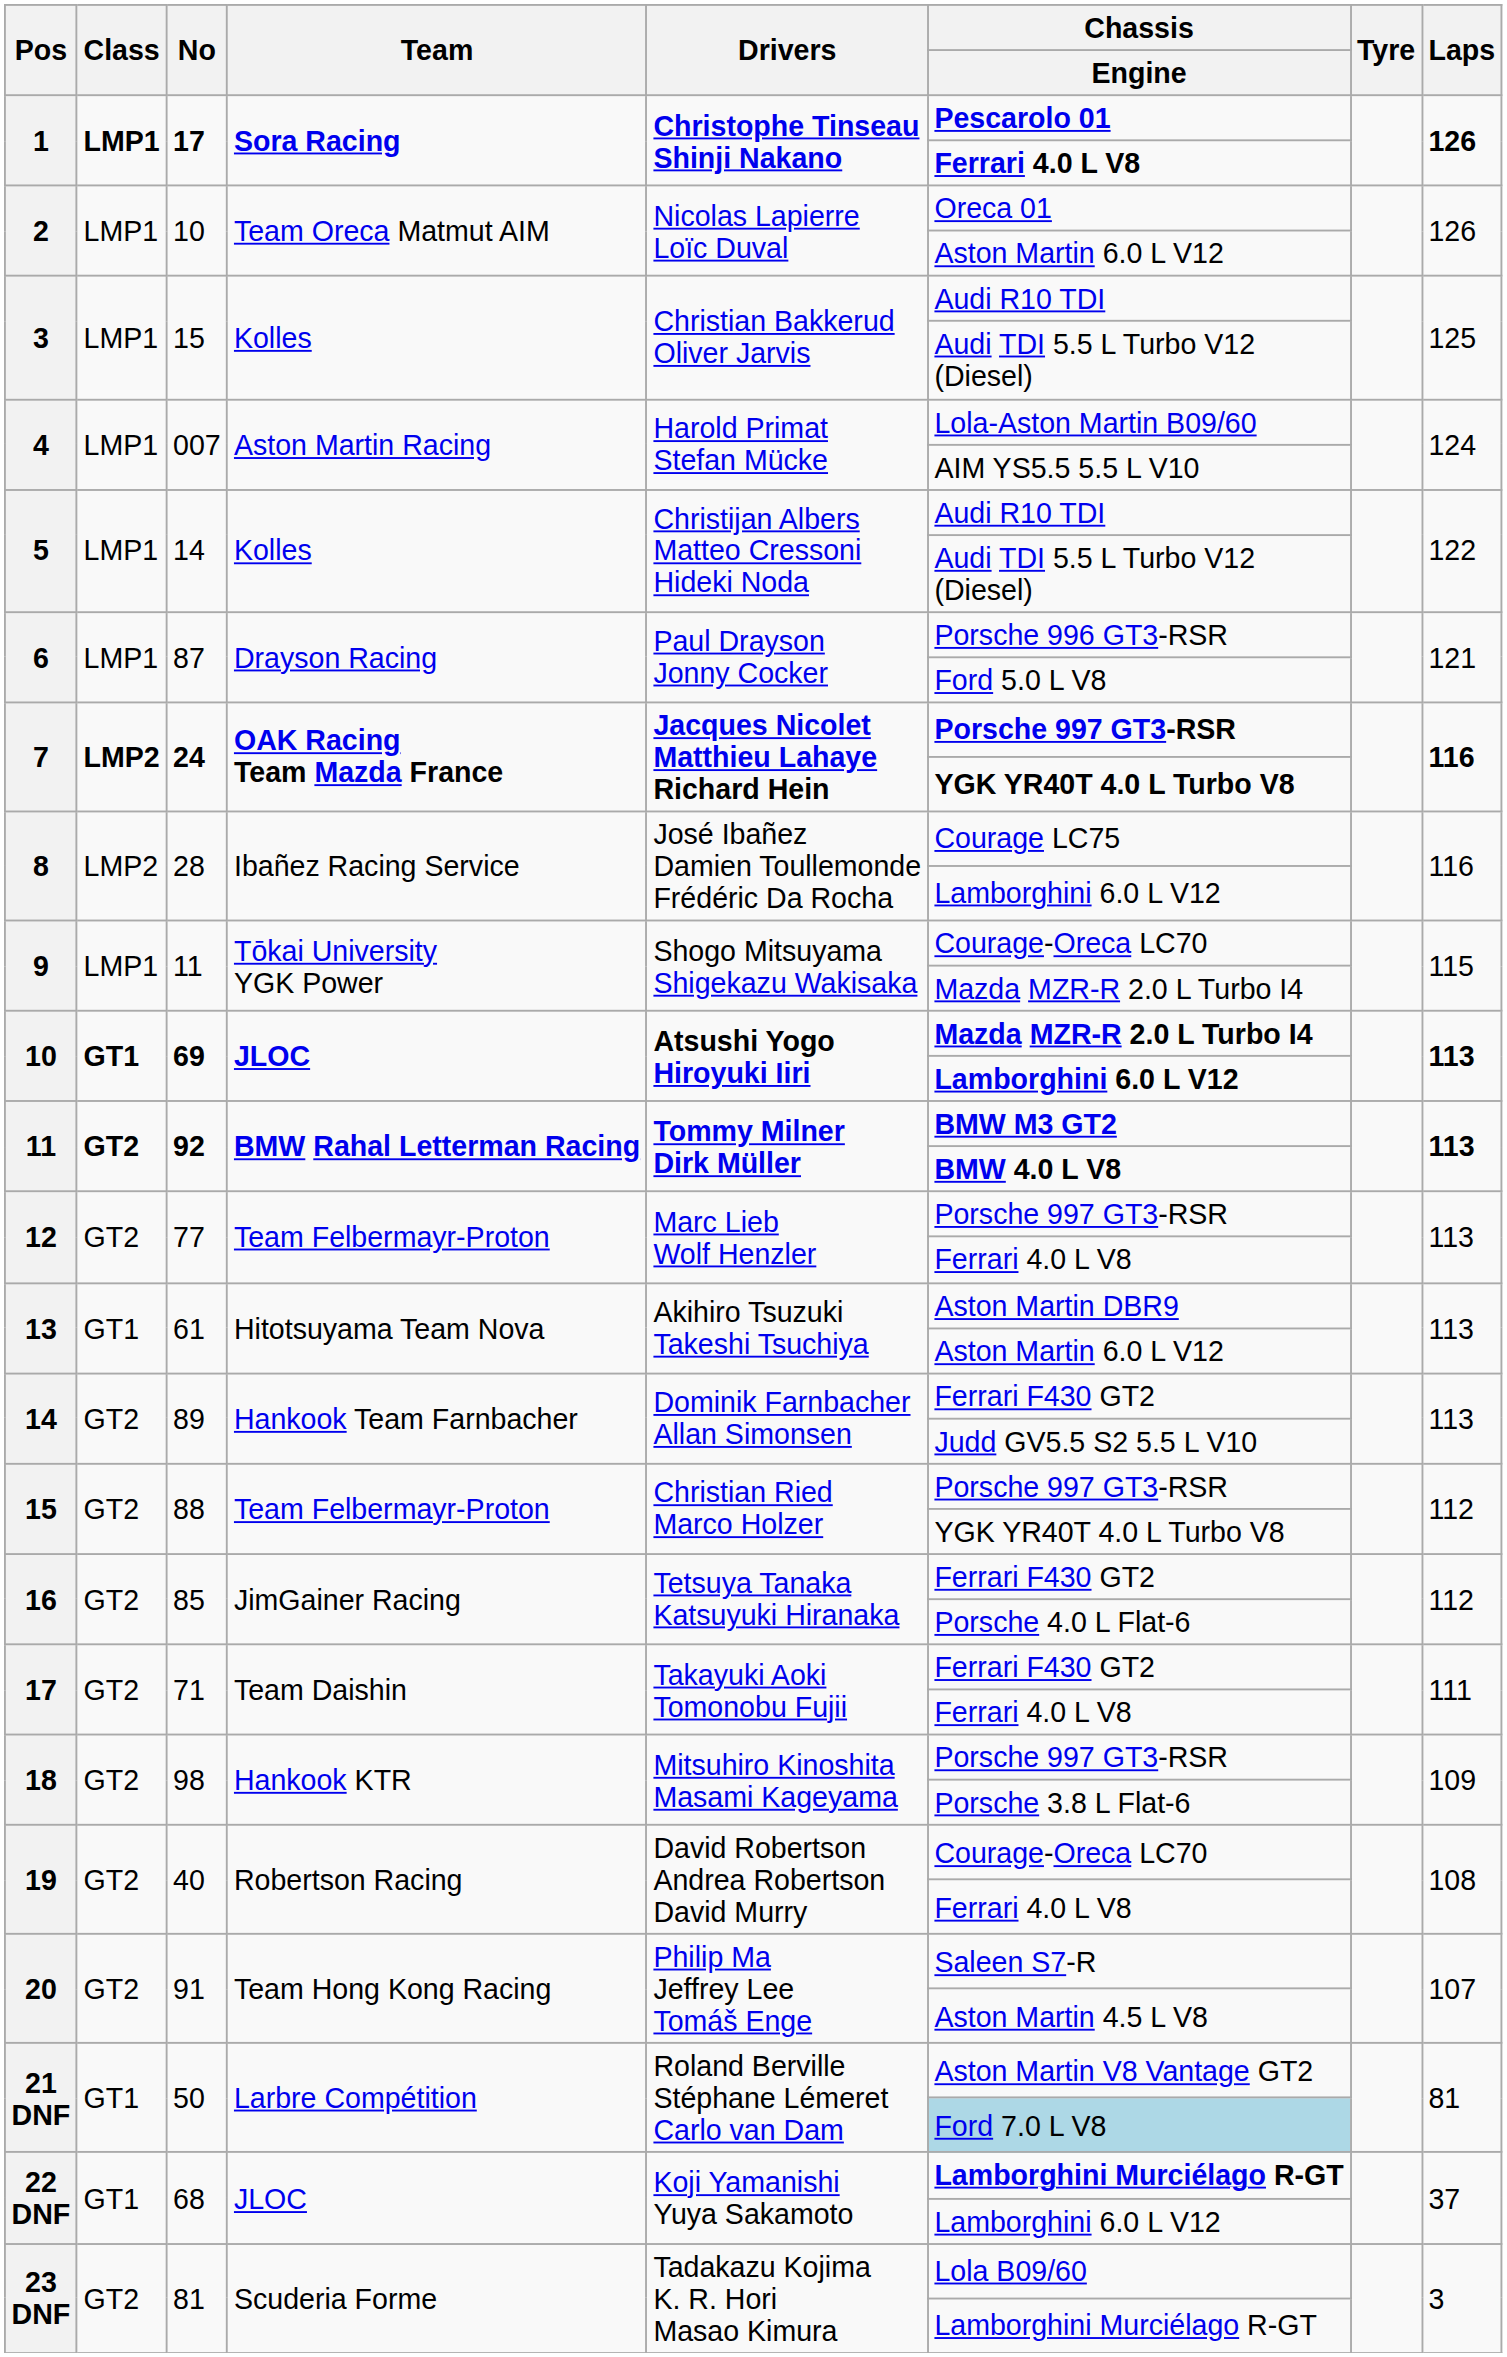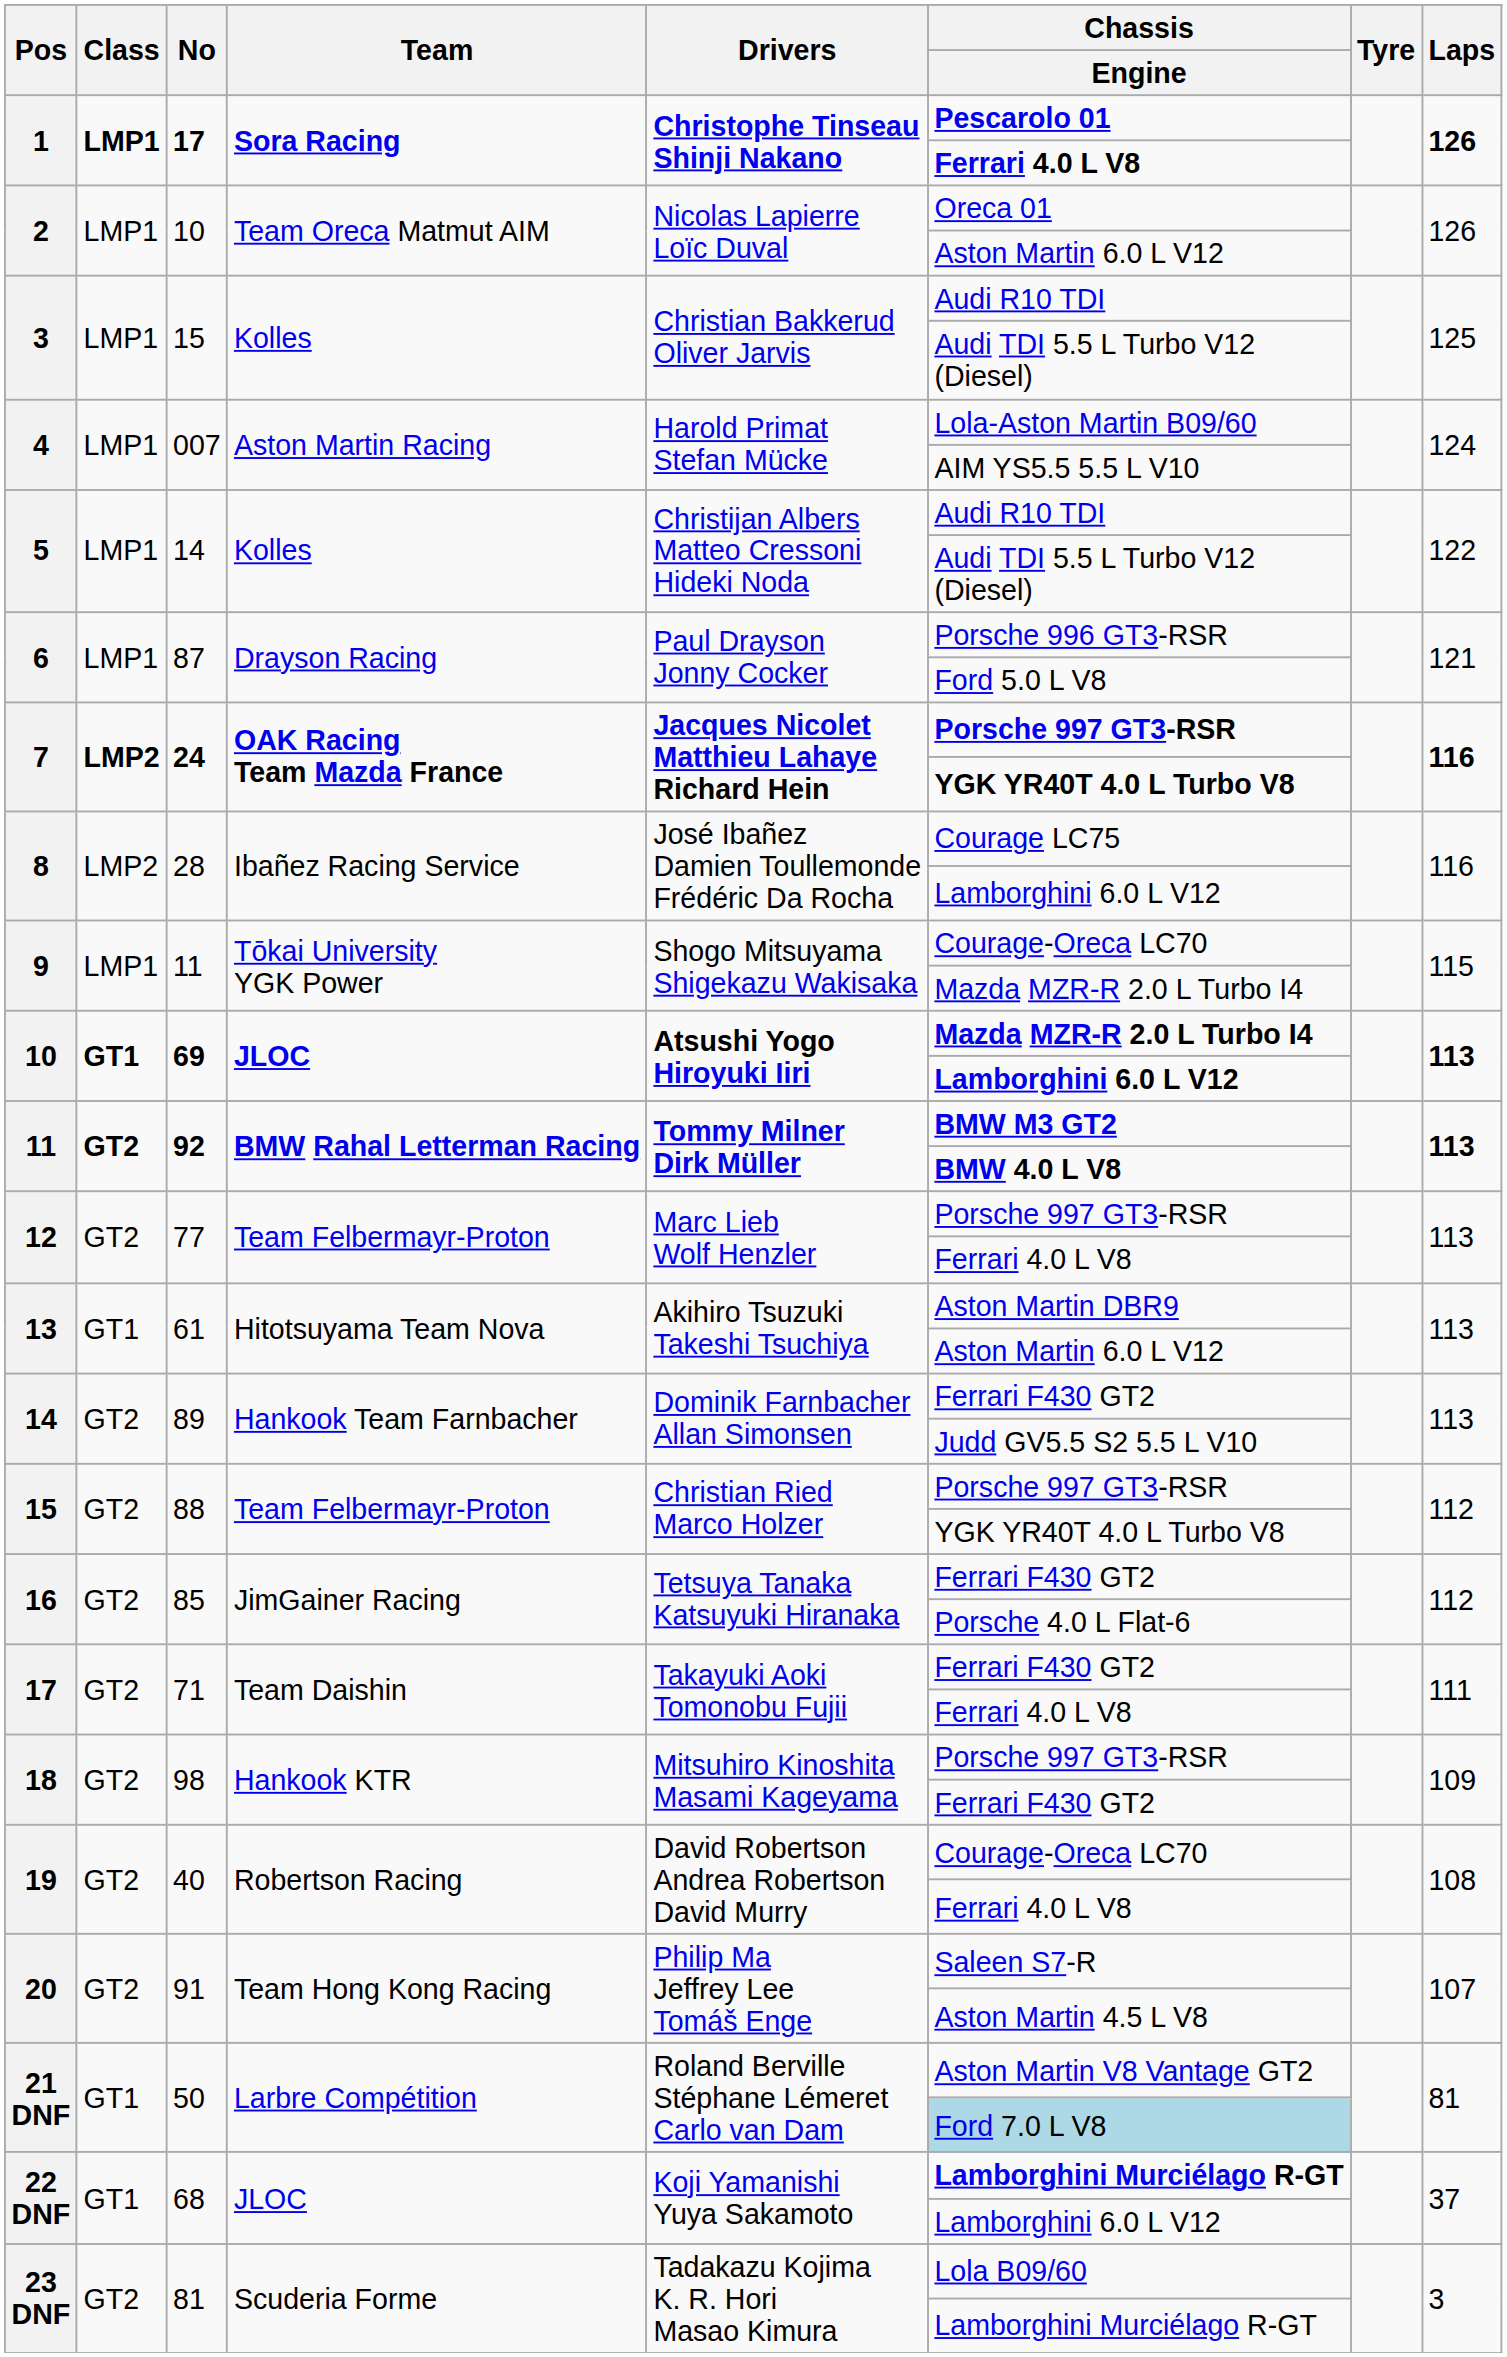row 38 | Chassis / Engine: Porsche 3.8 L Flat-6 -> Ferrari F430 GT2
